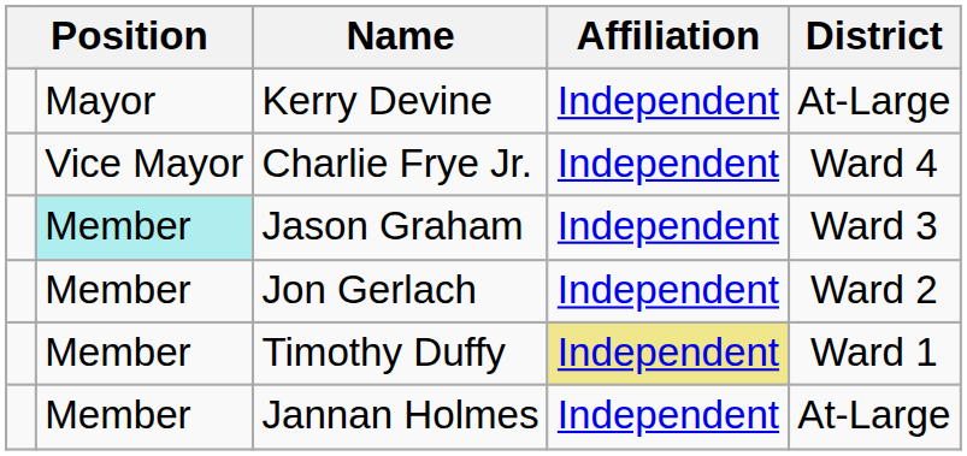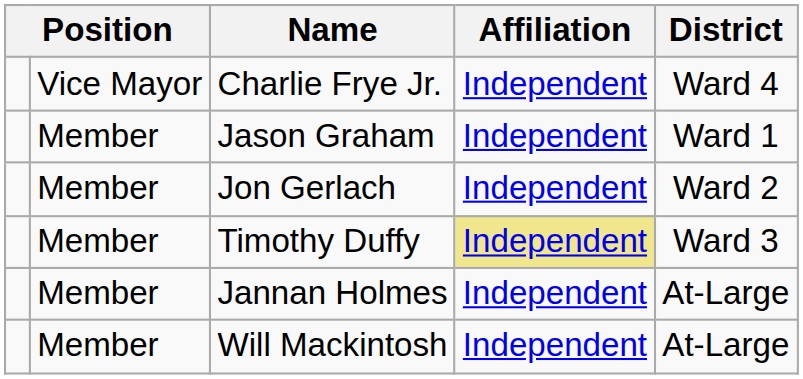- row: Mayor | Kerry Devine | Independent | At-Large
Jason Graham | column 2: paleturquoise background -> no background
Jason Graham | District: Ward 3 -> Ward 1
Timothy Duffy | District: Ward 1 -> Ward 3
+ row: Member | Will Mackintosh | Independent | At-Large
